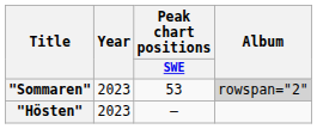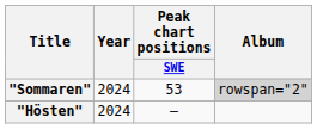"Sommaren" | Year: 2023 -> 2024
"Hösten" | Year: 2023 -> 2024
